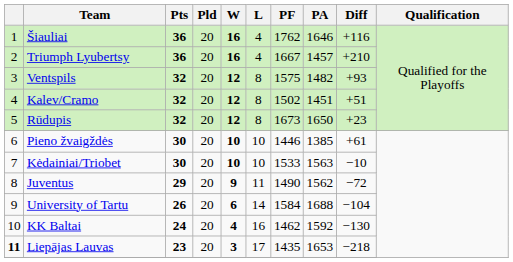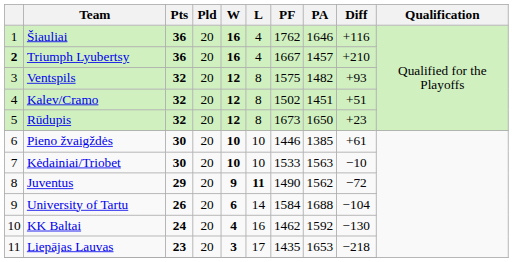Triumph Lyubertsy | column 1: normal -> bold
Juventus | L: normal -> bold
Liepājas Lauvas | column 1: bold -> normal
